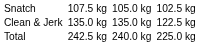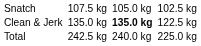Clean & Jerk | column 3: normal -> bold
